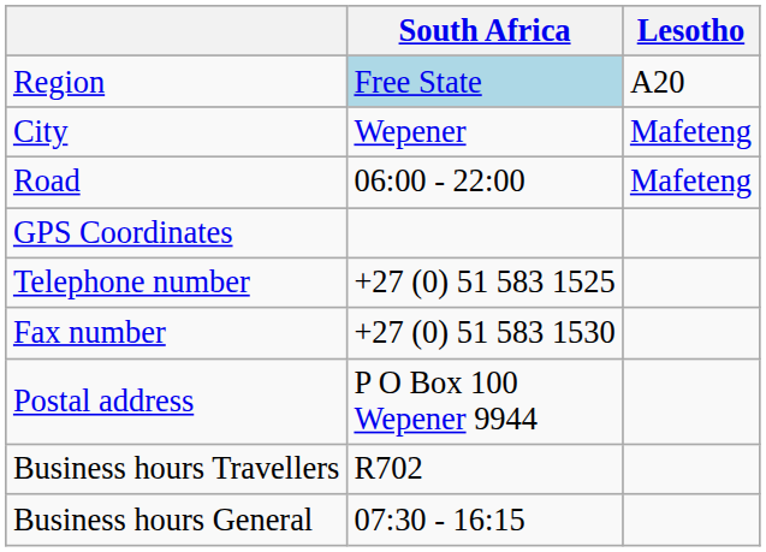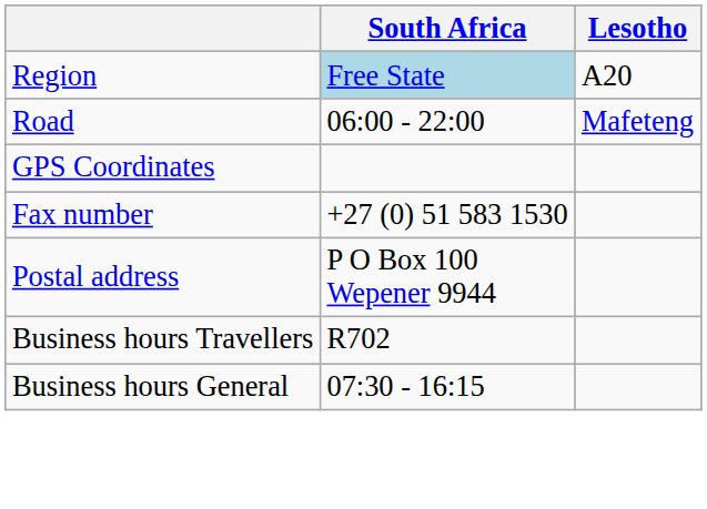- row: City | Wepener | Mafeteng
- row: Telephone number | +27 (0) 51 583 1525
